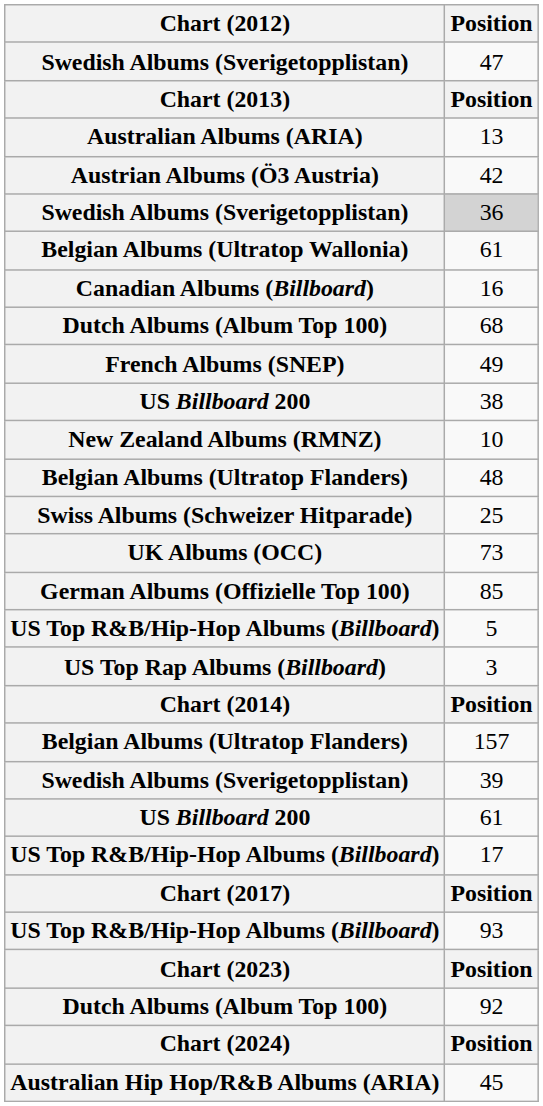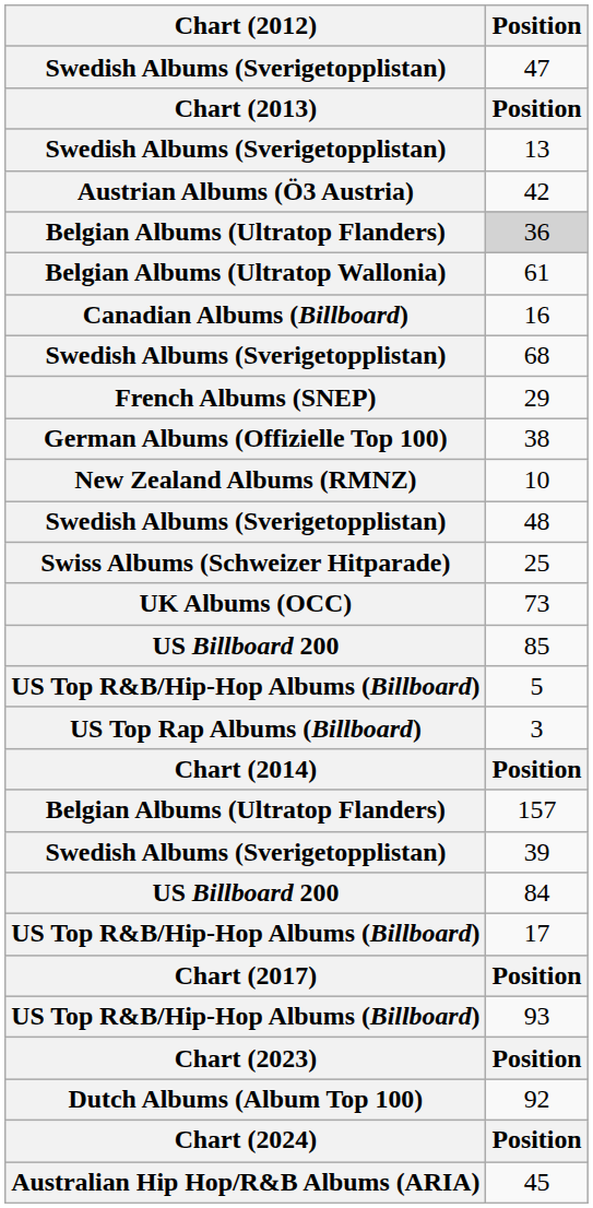row 4 | Chart (2012): Australian Albums (ARIA) -> Swedish Albums (Sverigetopplistan)
row 6 | Chart (2012): Swedish Albums (Sverigetopplistan) -> Belgian Albums (Ultratop Flanders)
row 9 | Chart (2012): Dutch Albums (Album Top 100) -> Swedish Albums (Sverigetopplistan)
row 10 | Position: 49 -> 29
row 11 | Chart (2012): US Billboard 200 -> German Albums (Offizielle Top 100)
row 13 | Chart (2012): Belgian Albums (Ultratop Flanders) -> Swedish Albums (Sverigetopplistan)
row 16 | Chart (2012): German Albums (Offizielle Top 100) -> US Billboard 200
row 22 | Position: 61 -> 84
